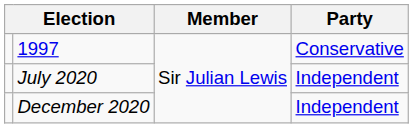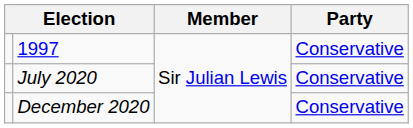July 2020 | Party: Independent -> Conservative
December 2020 | Party: Independent -> Conservative
